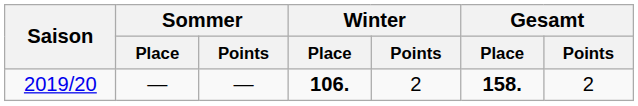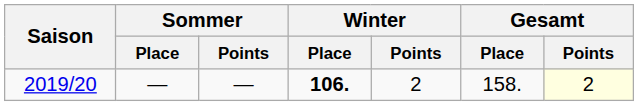2019/20 | Gesamt / Place: bold -> normal
2019/20 | Gesamt / Points: no background -> lightyellow background
